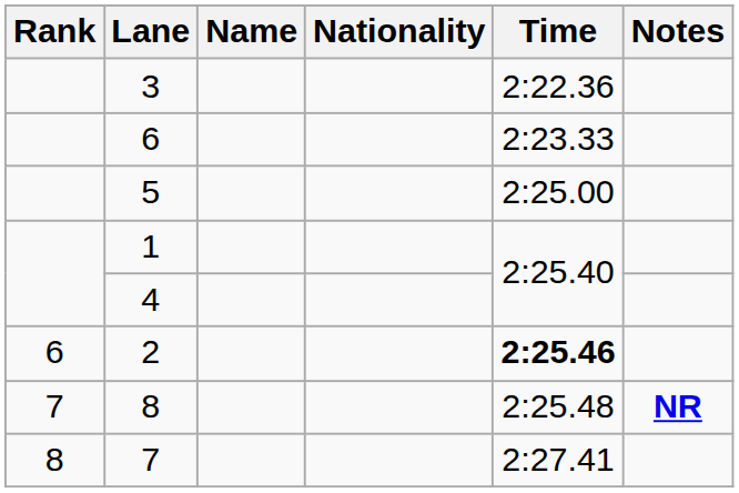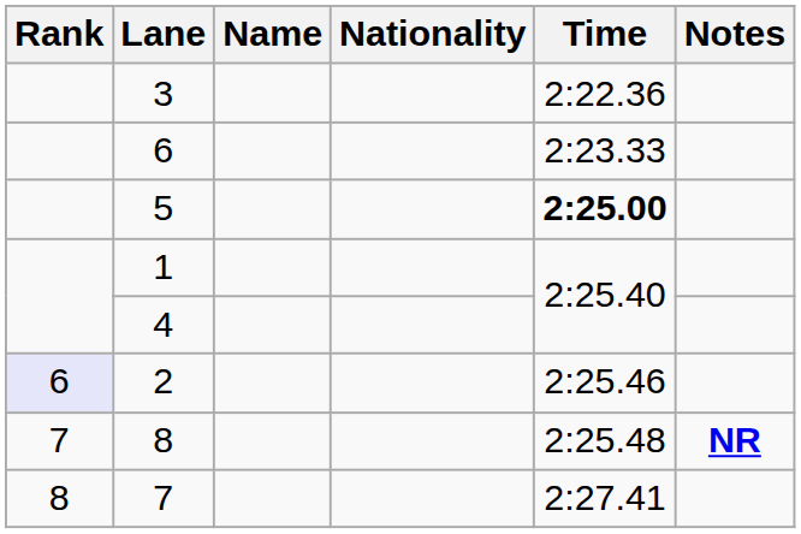5 | Time: normal -> bold
2 | Rank: no background -> lavender background
2 | Time: bold -> normal
